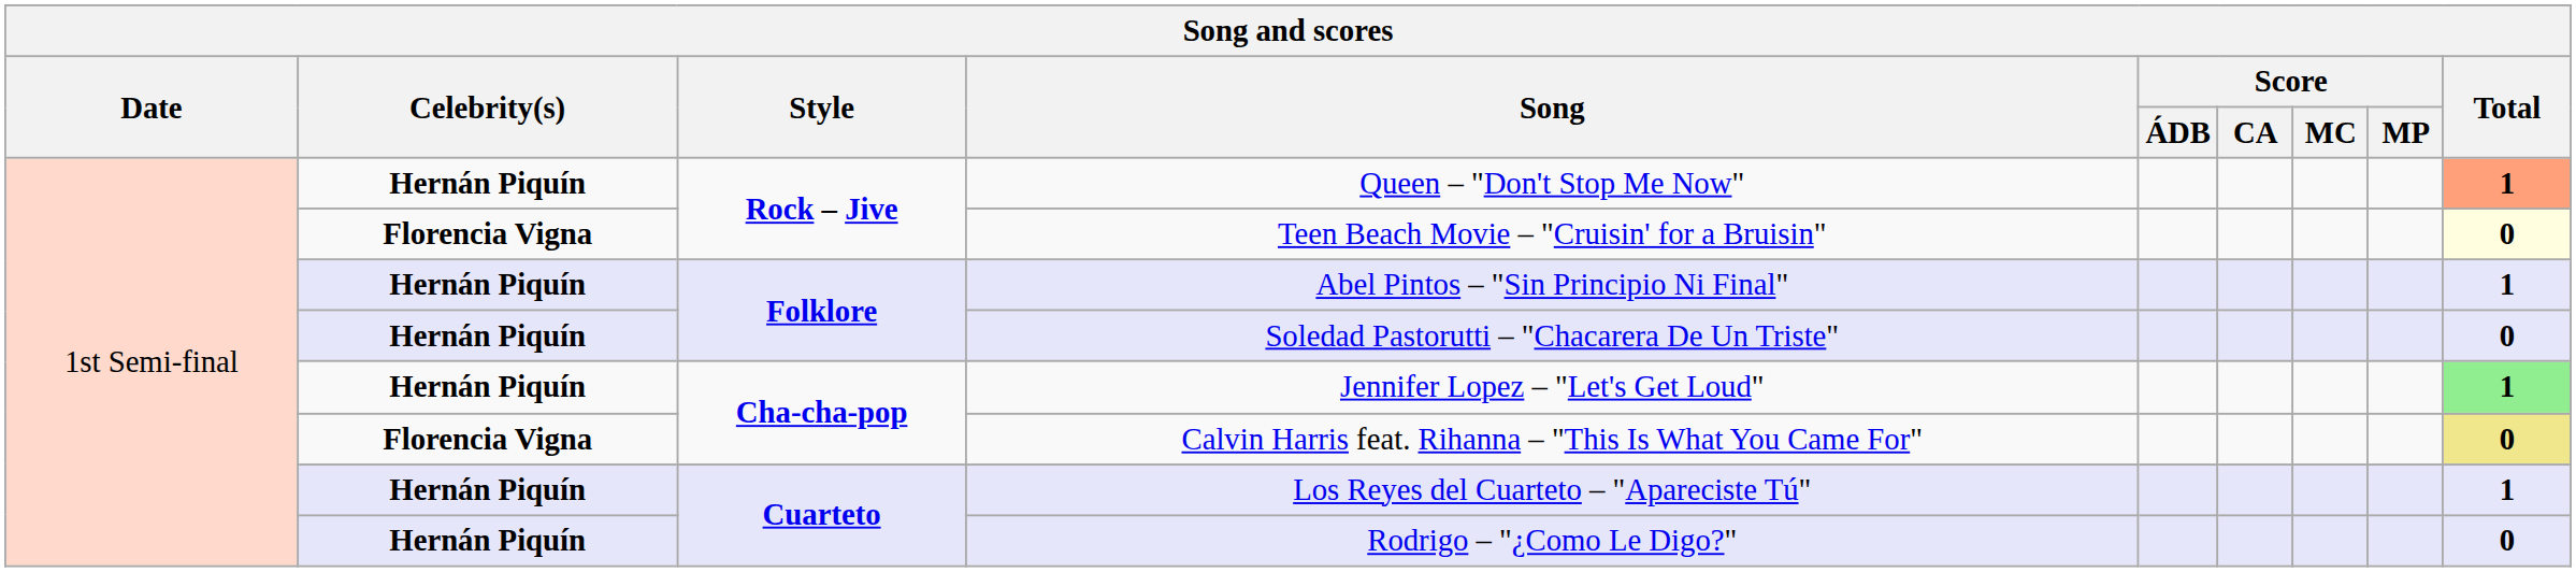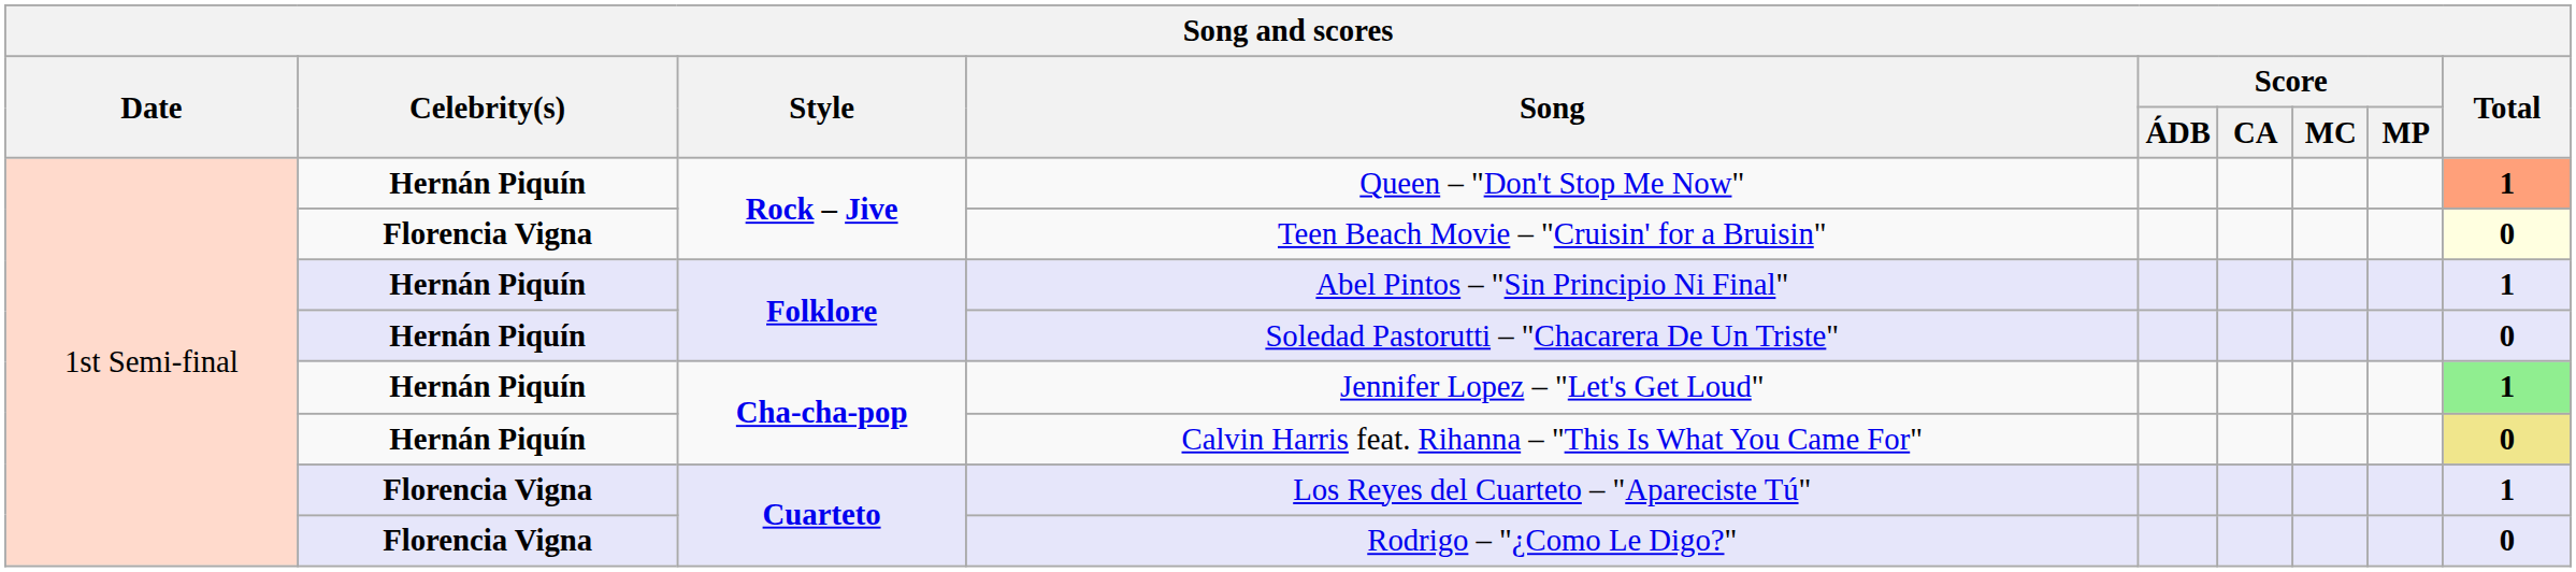Calvin Harris feat. Rihanna – "This Is What You Came For" | Celebrity(s): Florencia Vigna -> Hernán Piquín
Los Reyes del Cuarteto – "Apareciste Tú" | Celebrity(s): Hernán Piquín -> Florencia Vigna
Rodrigo – "¿Como Le Digo?" | Celebrity(s): Hernán Piquín -> Florencia Vigna
